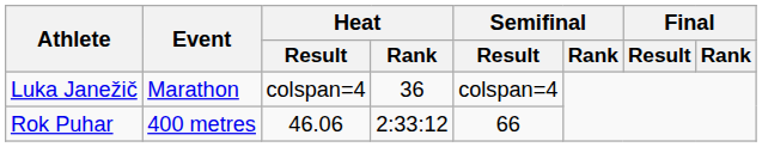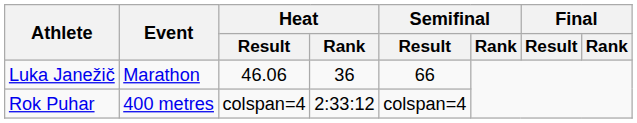Luka Janežič | Heat / Result: colspan=4 -> 46.06
Luka Janežič | Semifinal / Result: colspan=4 -> 66
Rok Puhar | Heat / Result: 46.06 -> colspan=4
Rok Puhar | Semifinal / Result: 66 -> colspan=4
